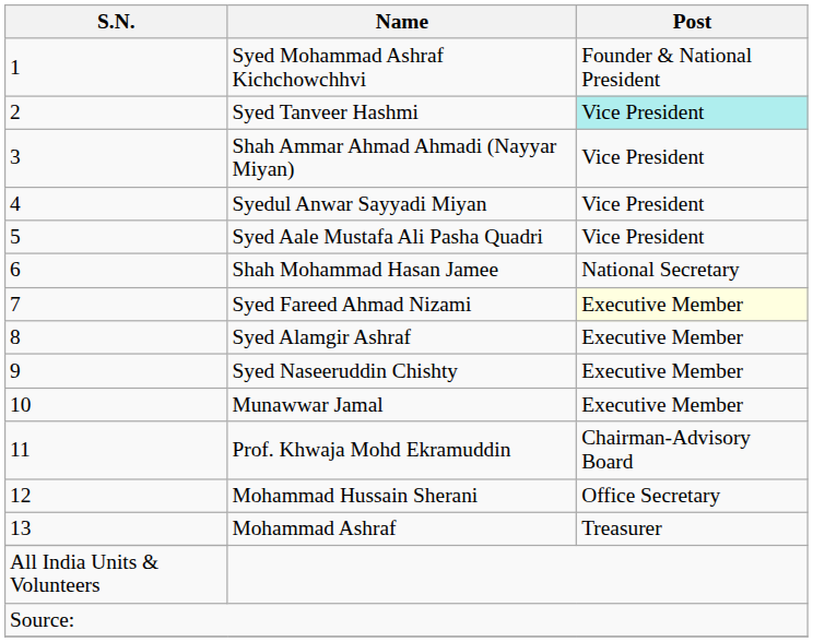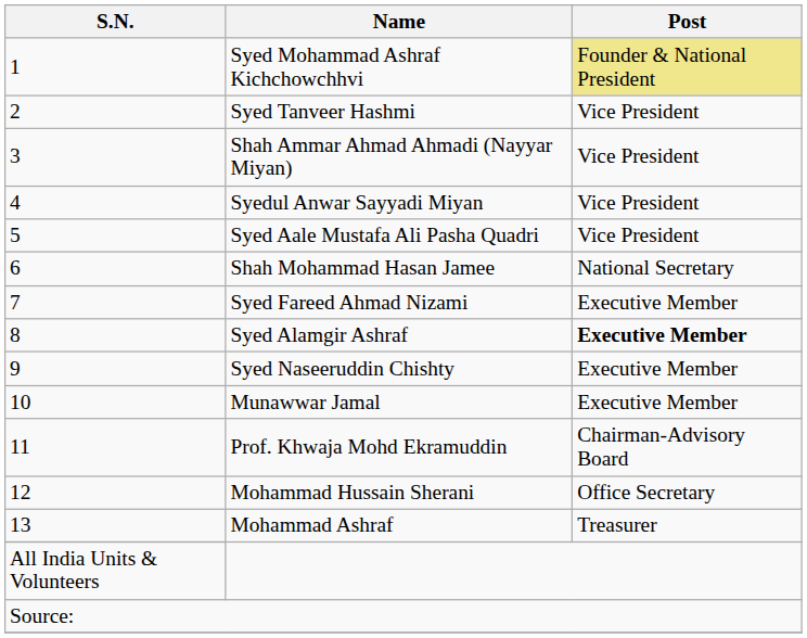Syed Mohammad Ashraf Kichchowchhvi | Post: no background -> khaki background
Syed Tanveer Hashmi | Post: paleturquoise background -> no background
Syed Fareed Ahmad Nizami | Post: lightyellow background -> no background
Syed Alamgir Ashraf | Post: normal -> bold
